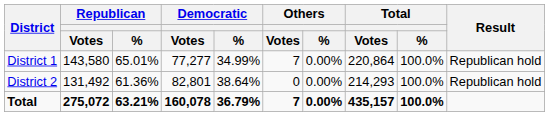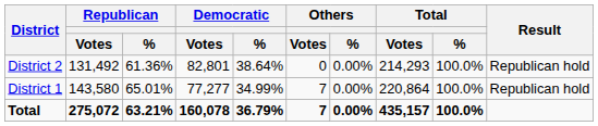rows swapped: District 1 <-> District 2
